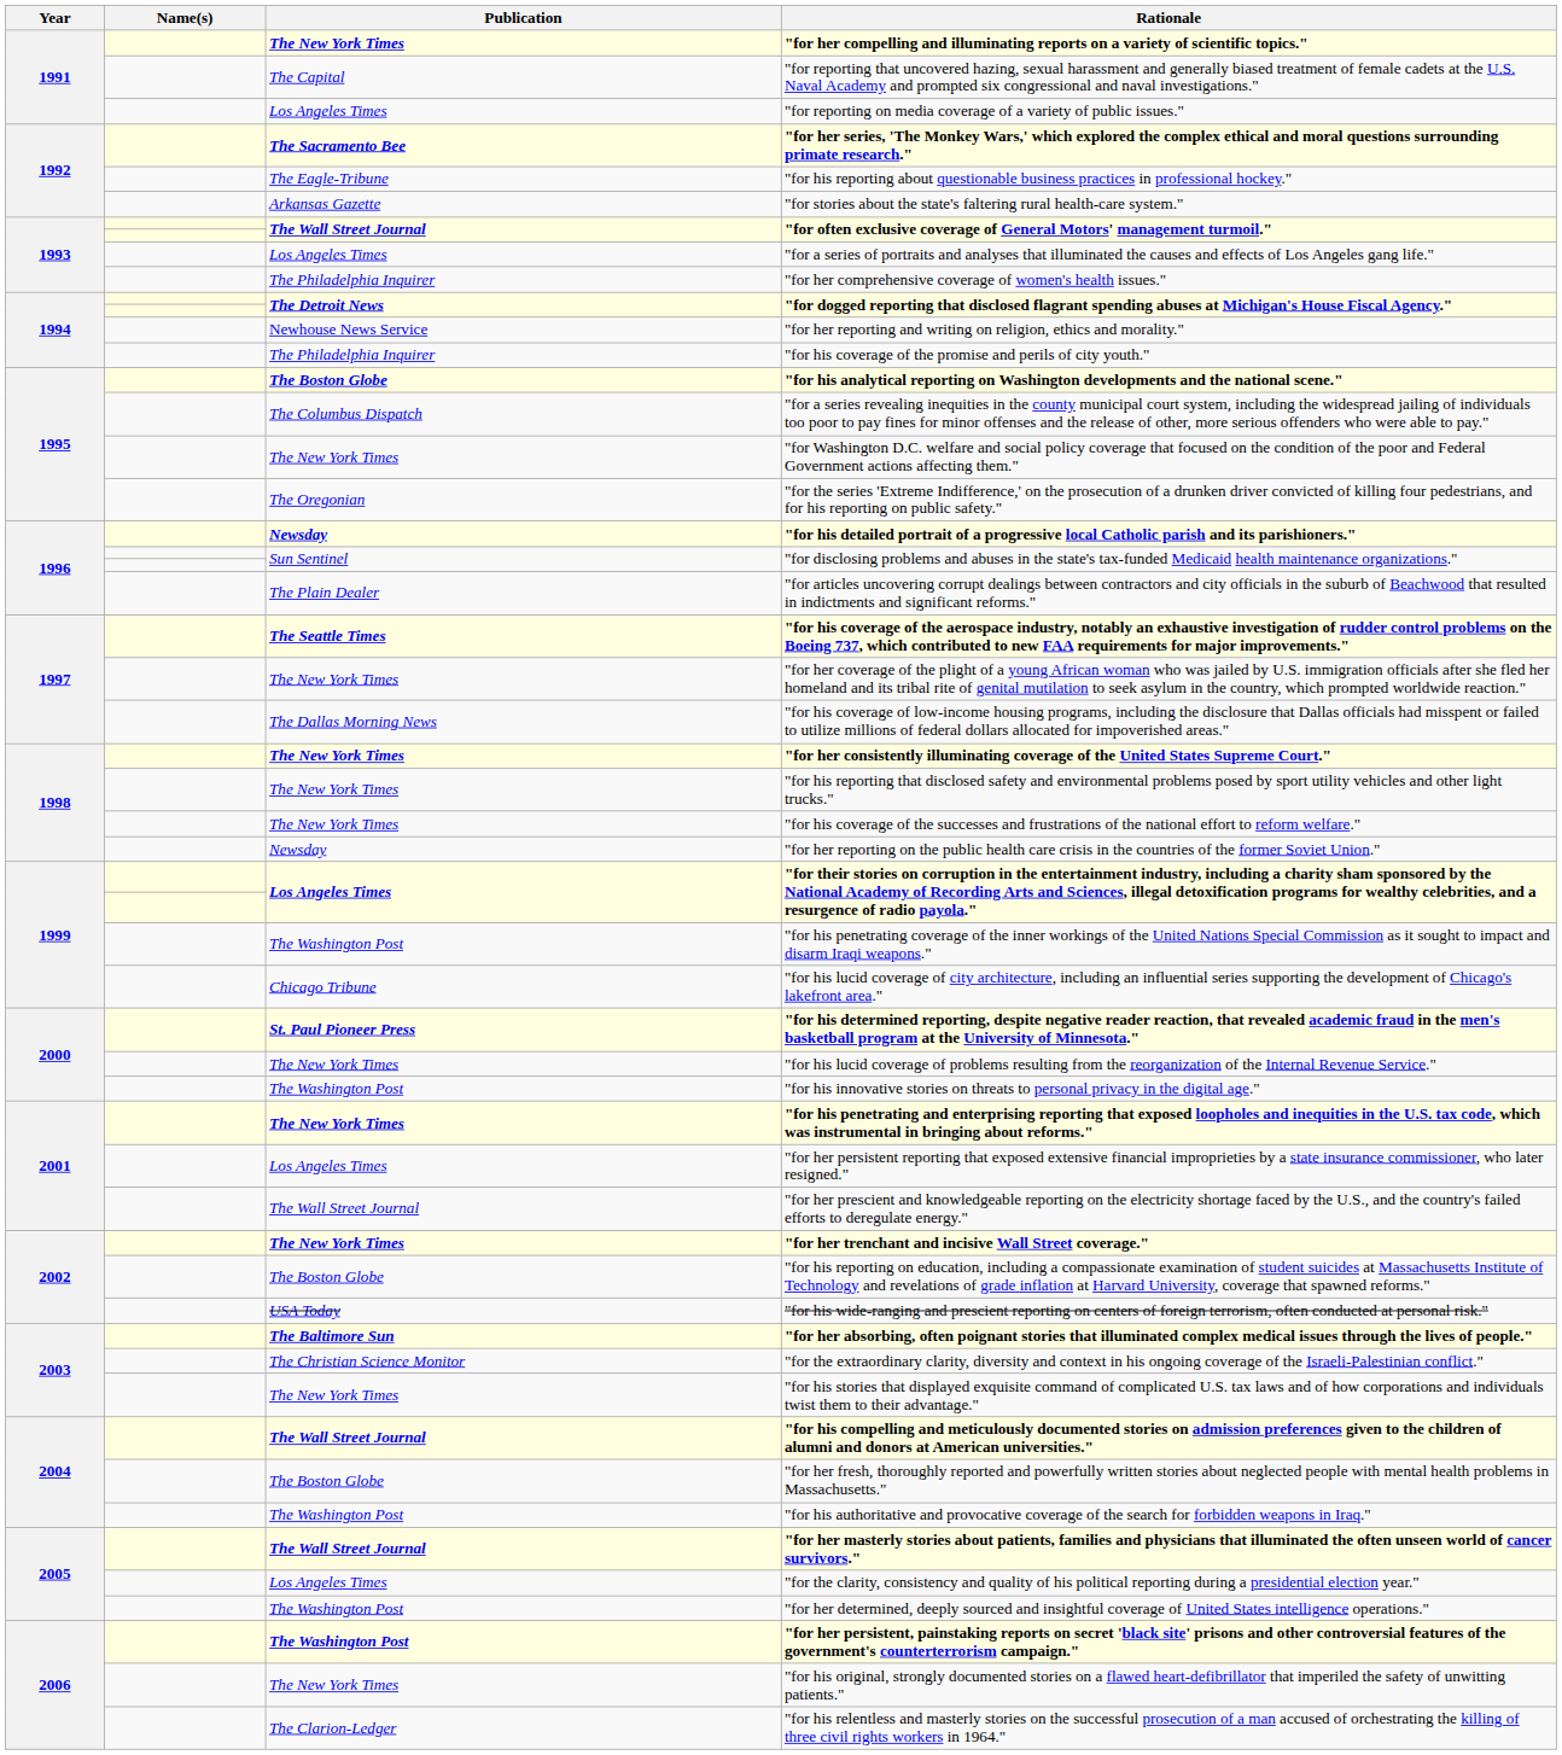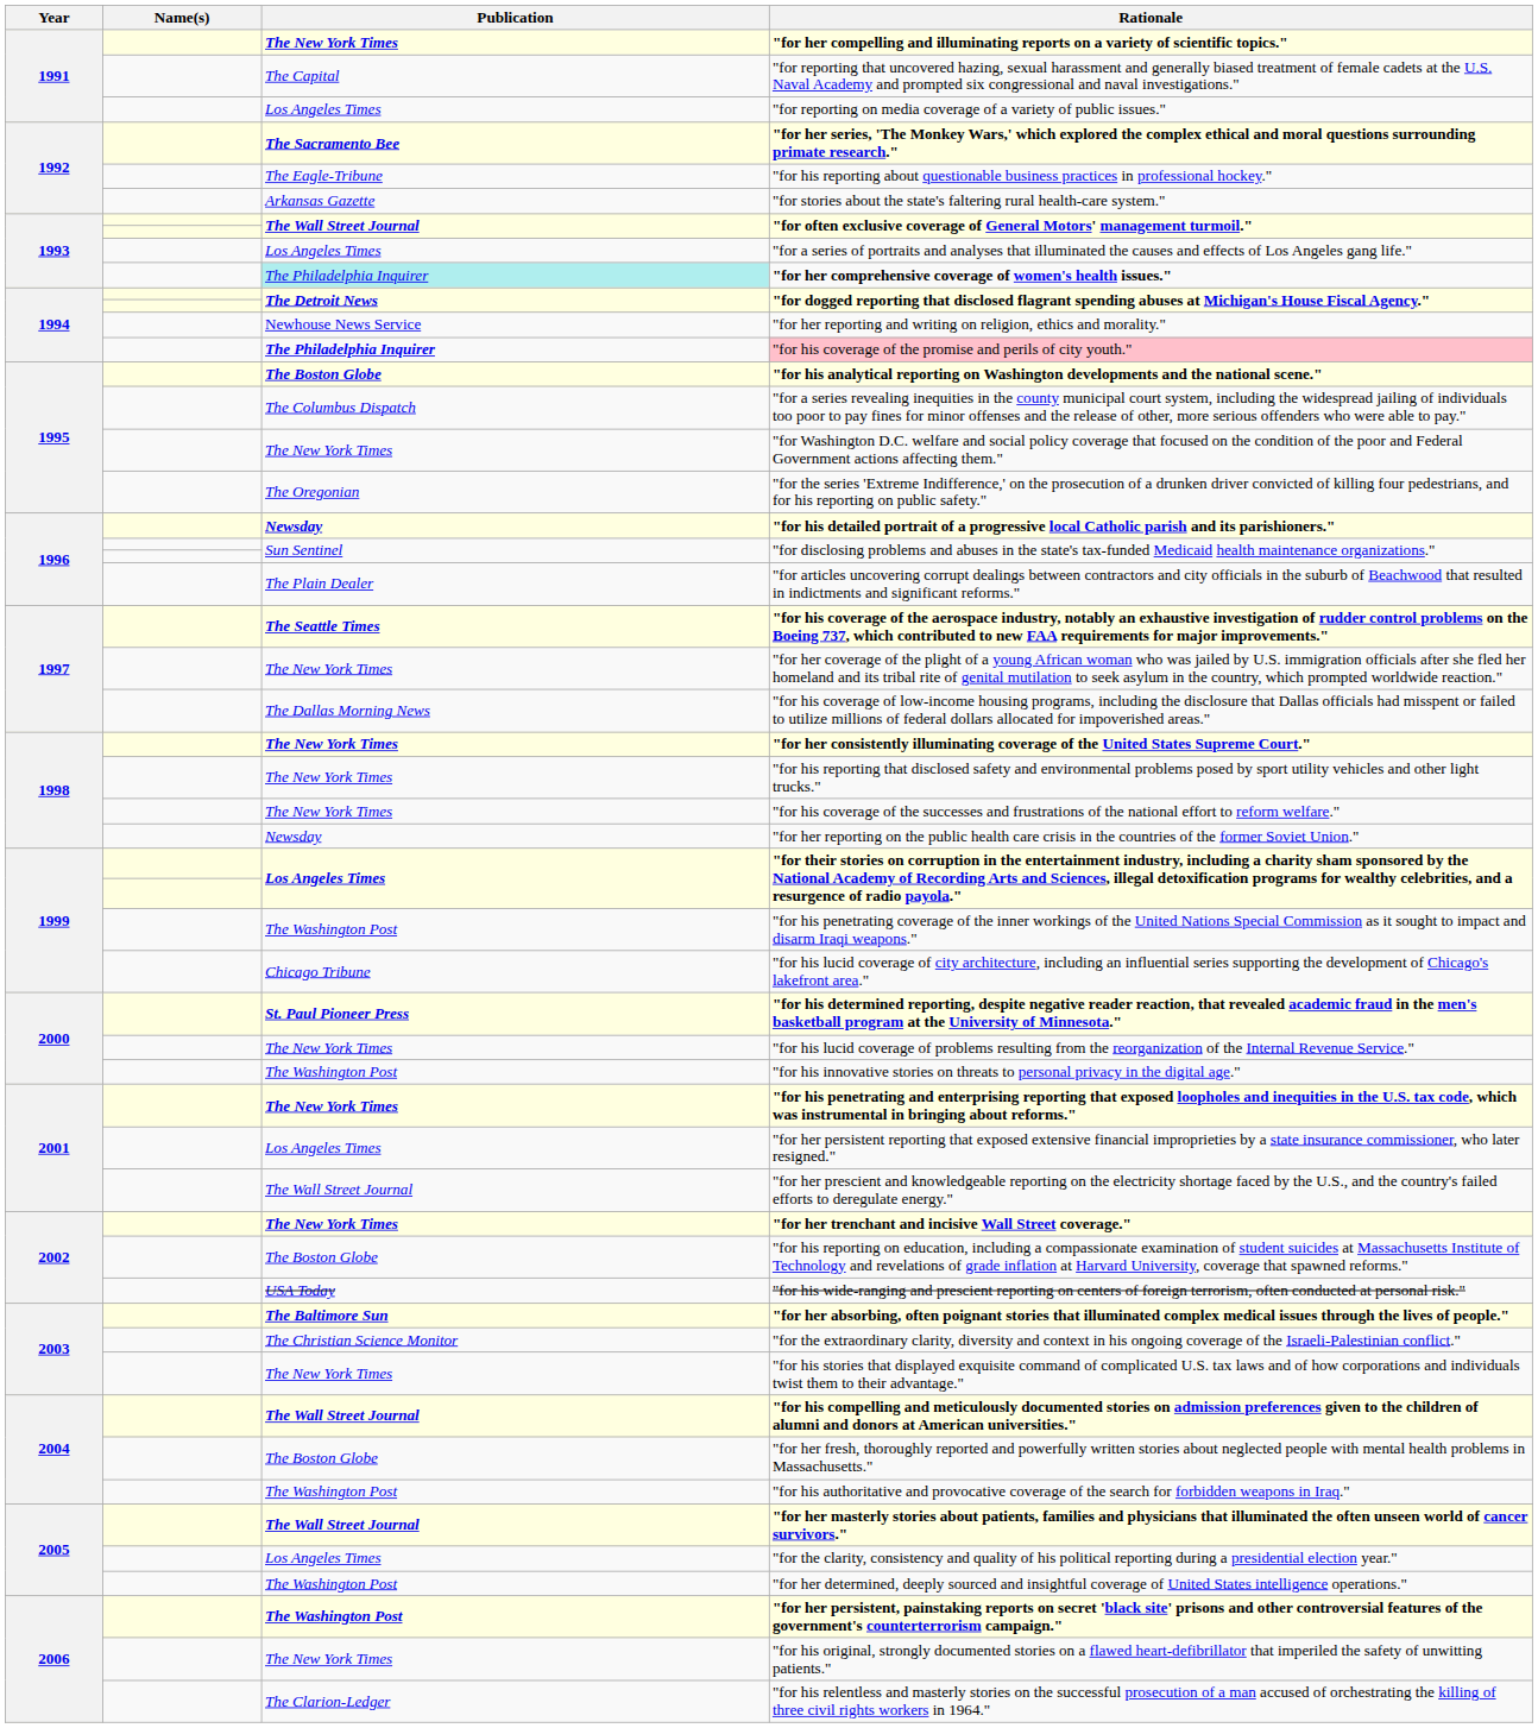"for her comprehensive coverage of women's health issues." | Publication: no background -> paleturquoise background
"for her comprehensive coverage of women's health issues." | Rationale: normal -> bold
"for his coverage of the promise and perils of city youth." | Publication: normal -> bold
"for his coverage of the promise and perils of city youth." | Rationale: no background -> pink background
